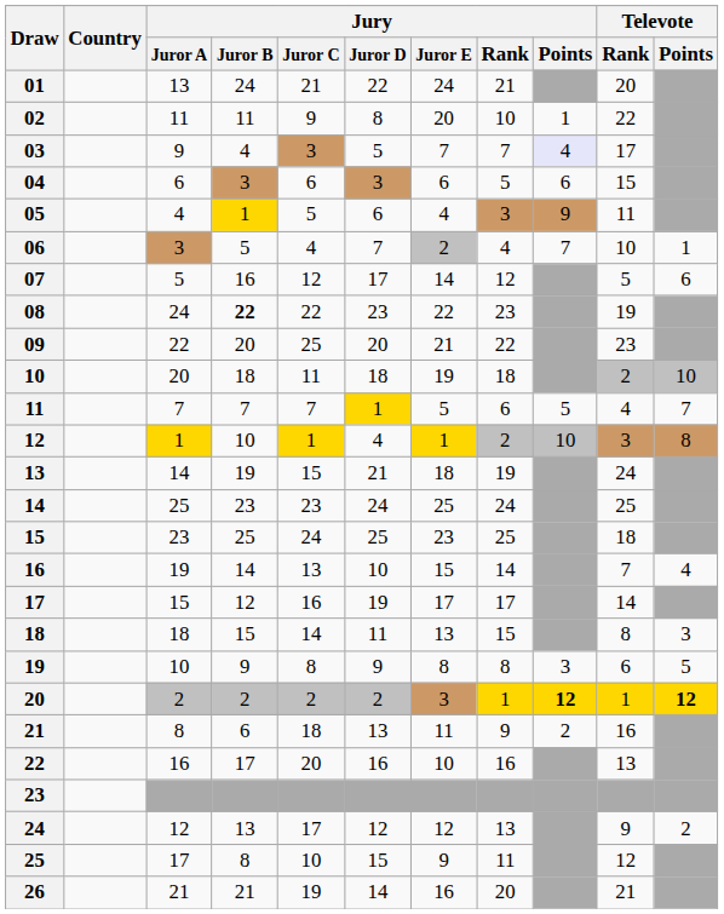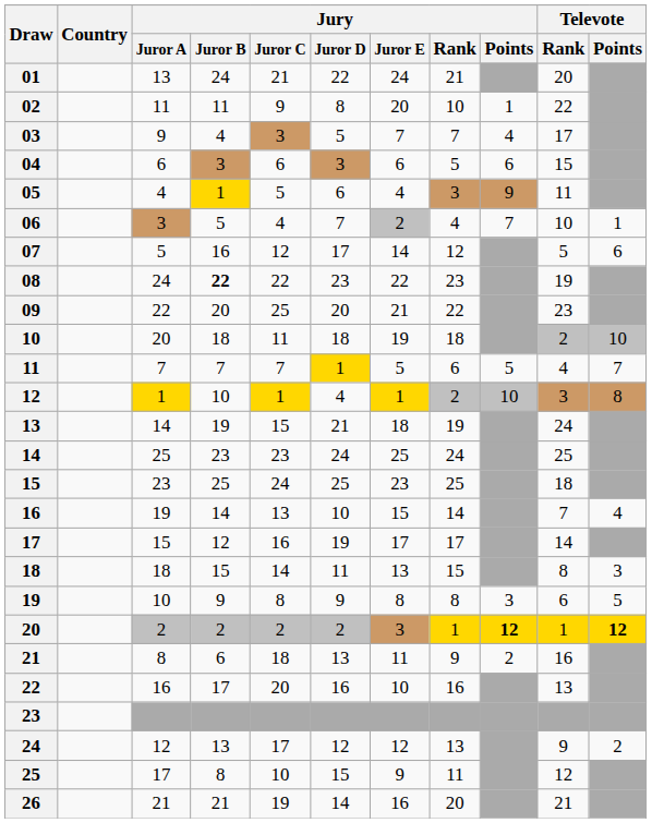03 | Jury / Points: lavender background -> no background
